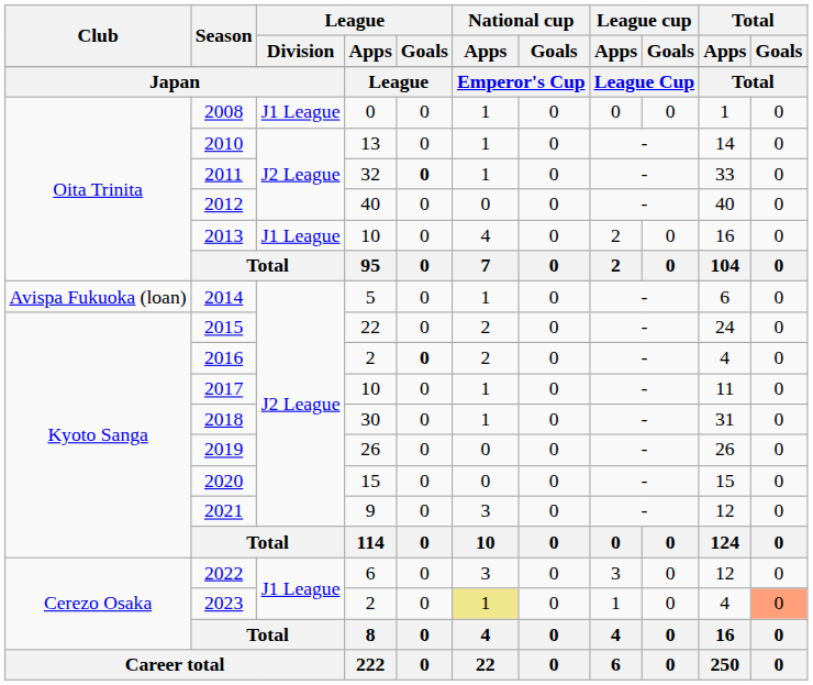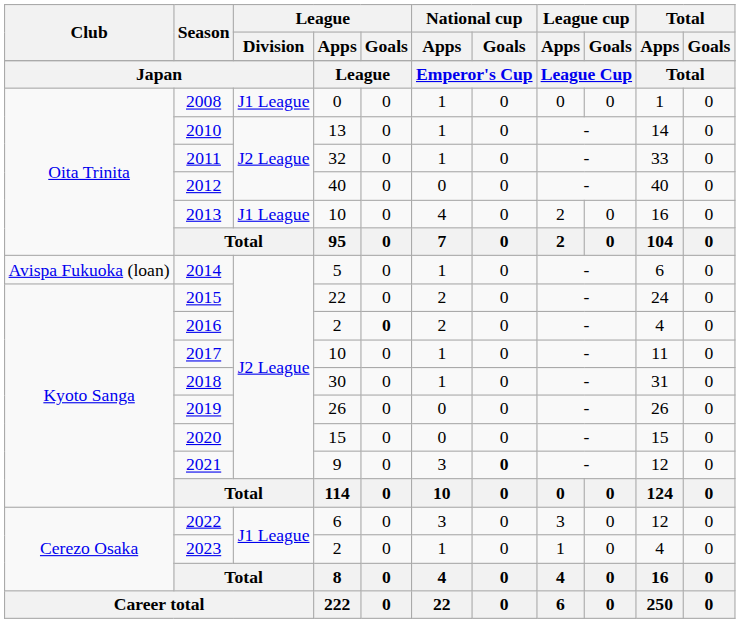2011 | League / Goals: bold -> normal
2021 | National cup / Goals: normal -> bold
2023 | National cup / Apps: khaki background -> no background
2023 | Total / Goals: lightsalmon background -> no background
